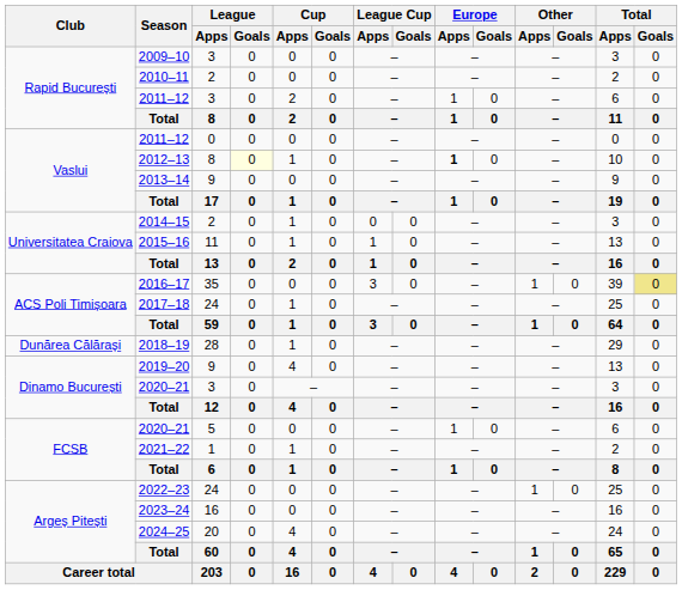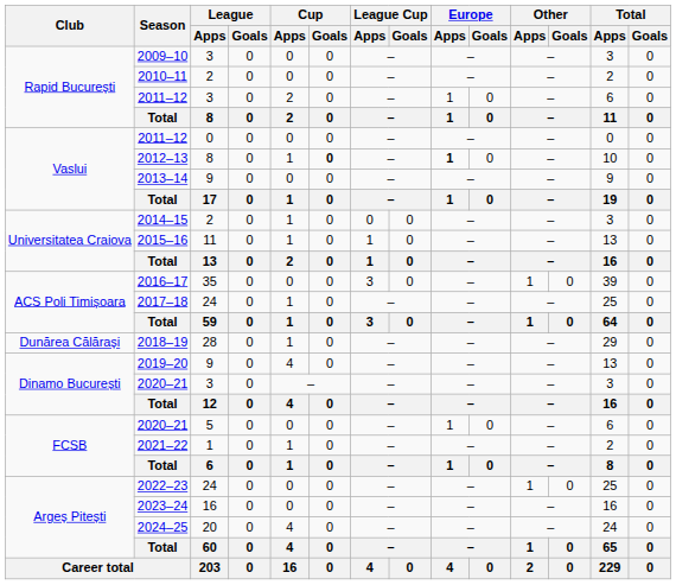2012–13 | League / Goals: lightyellow background -> no background
2012–13 | Cup / Goals: normal -> bold
2016–17 | Total / Goals: khaki background -> no background
